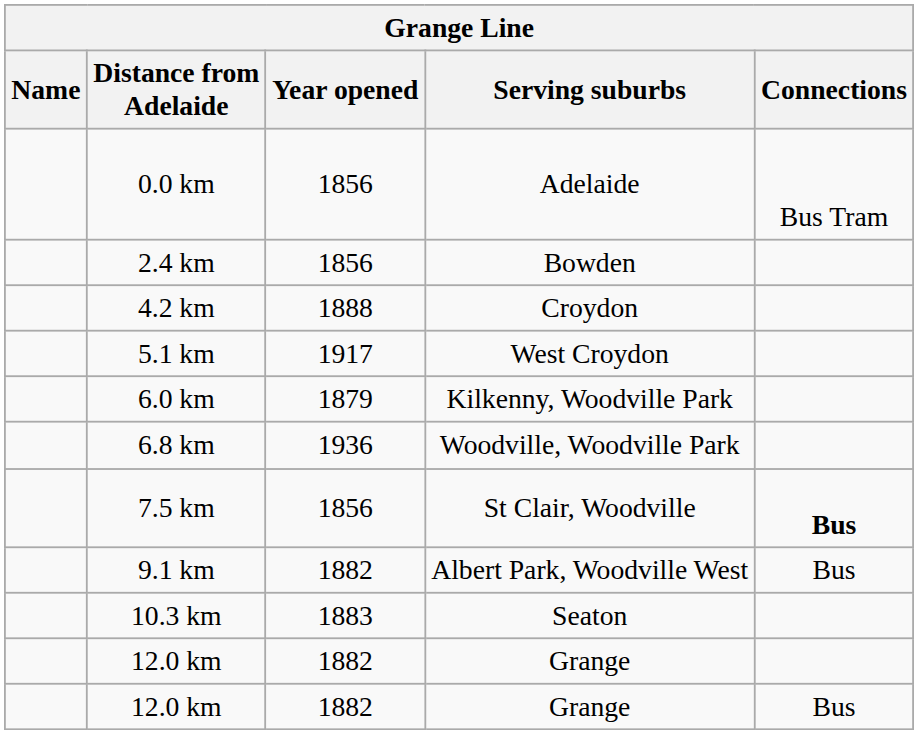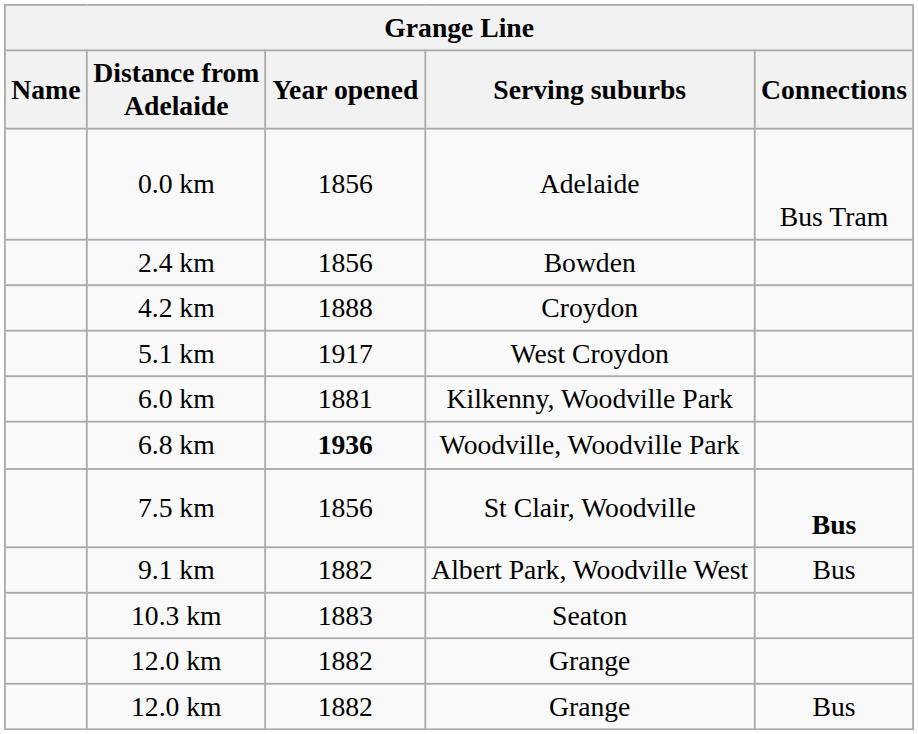6.0 km | Year opened: 1879 -> 1881
6.8 km | Year opened: normal -> bold
